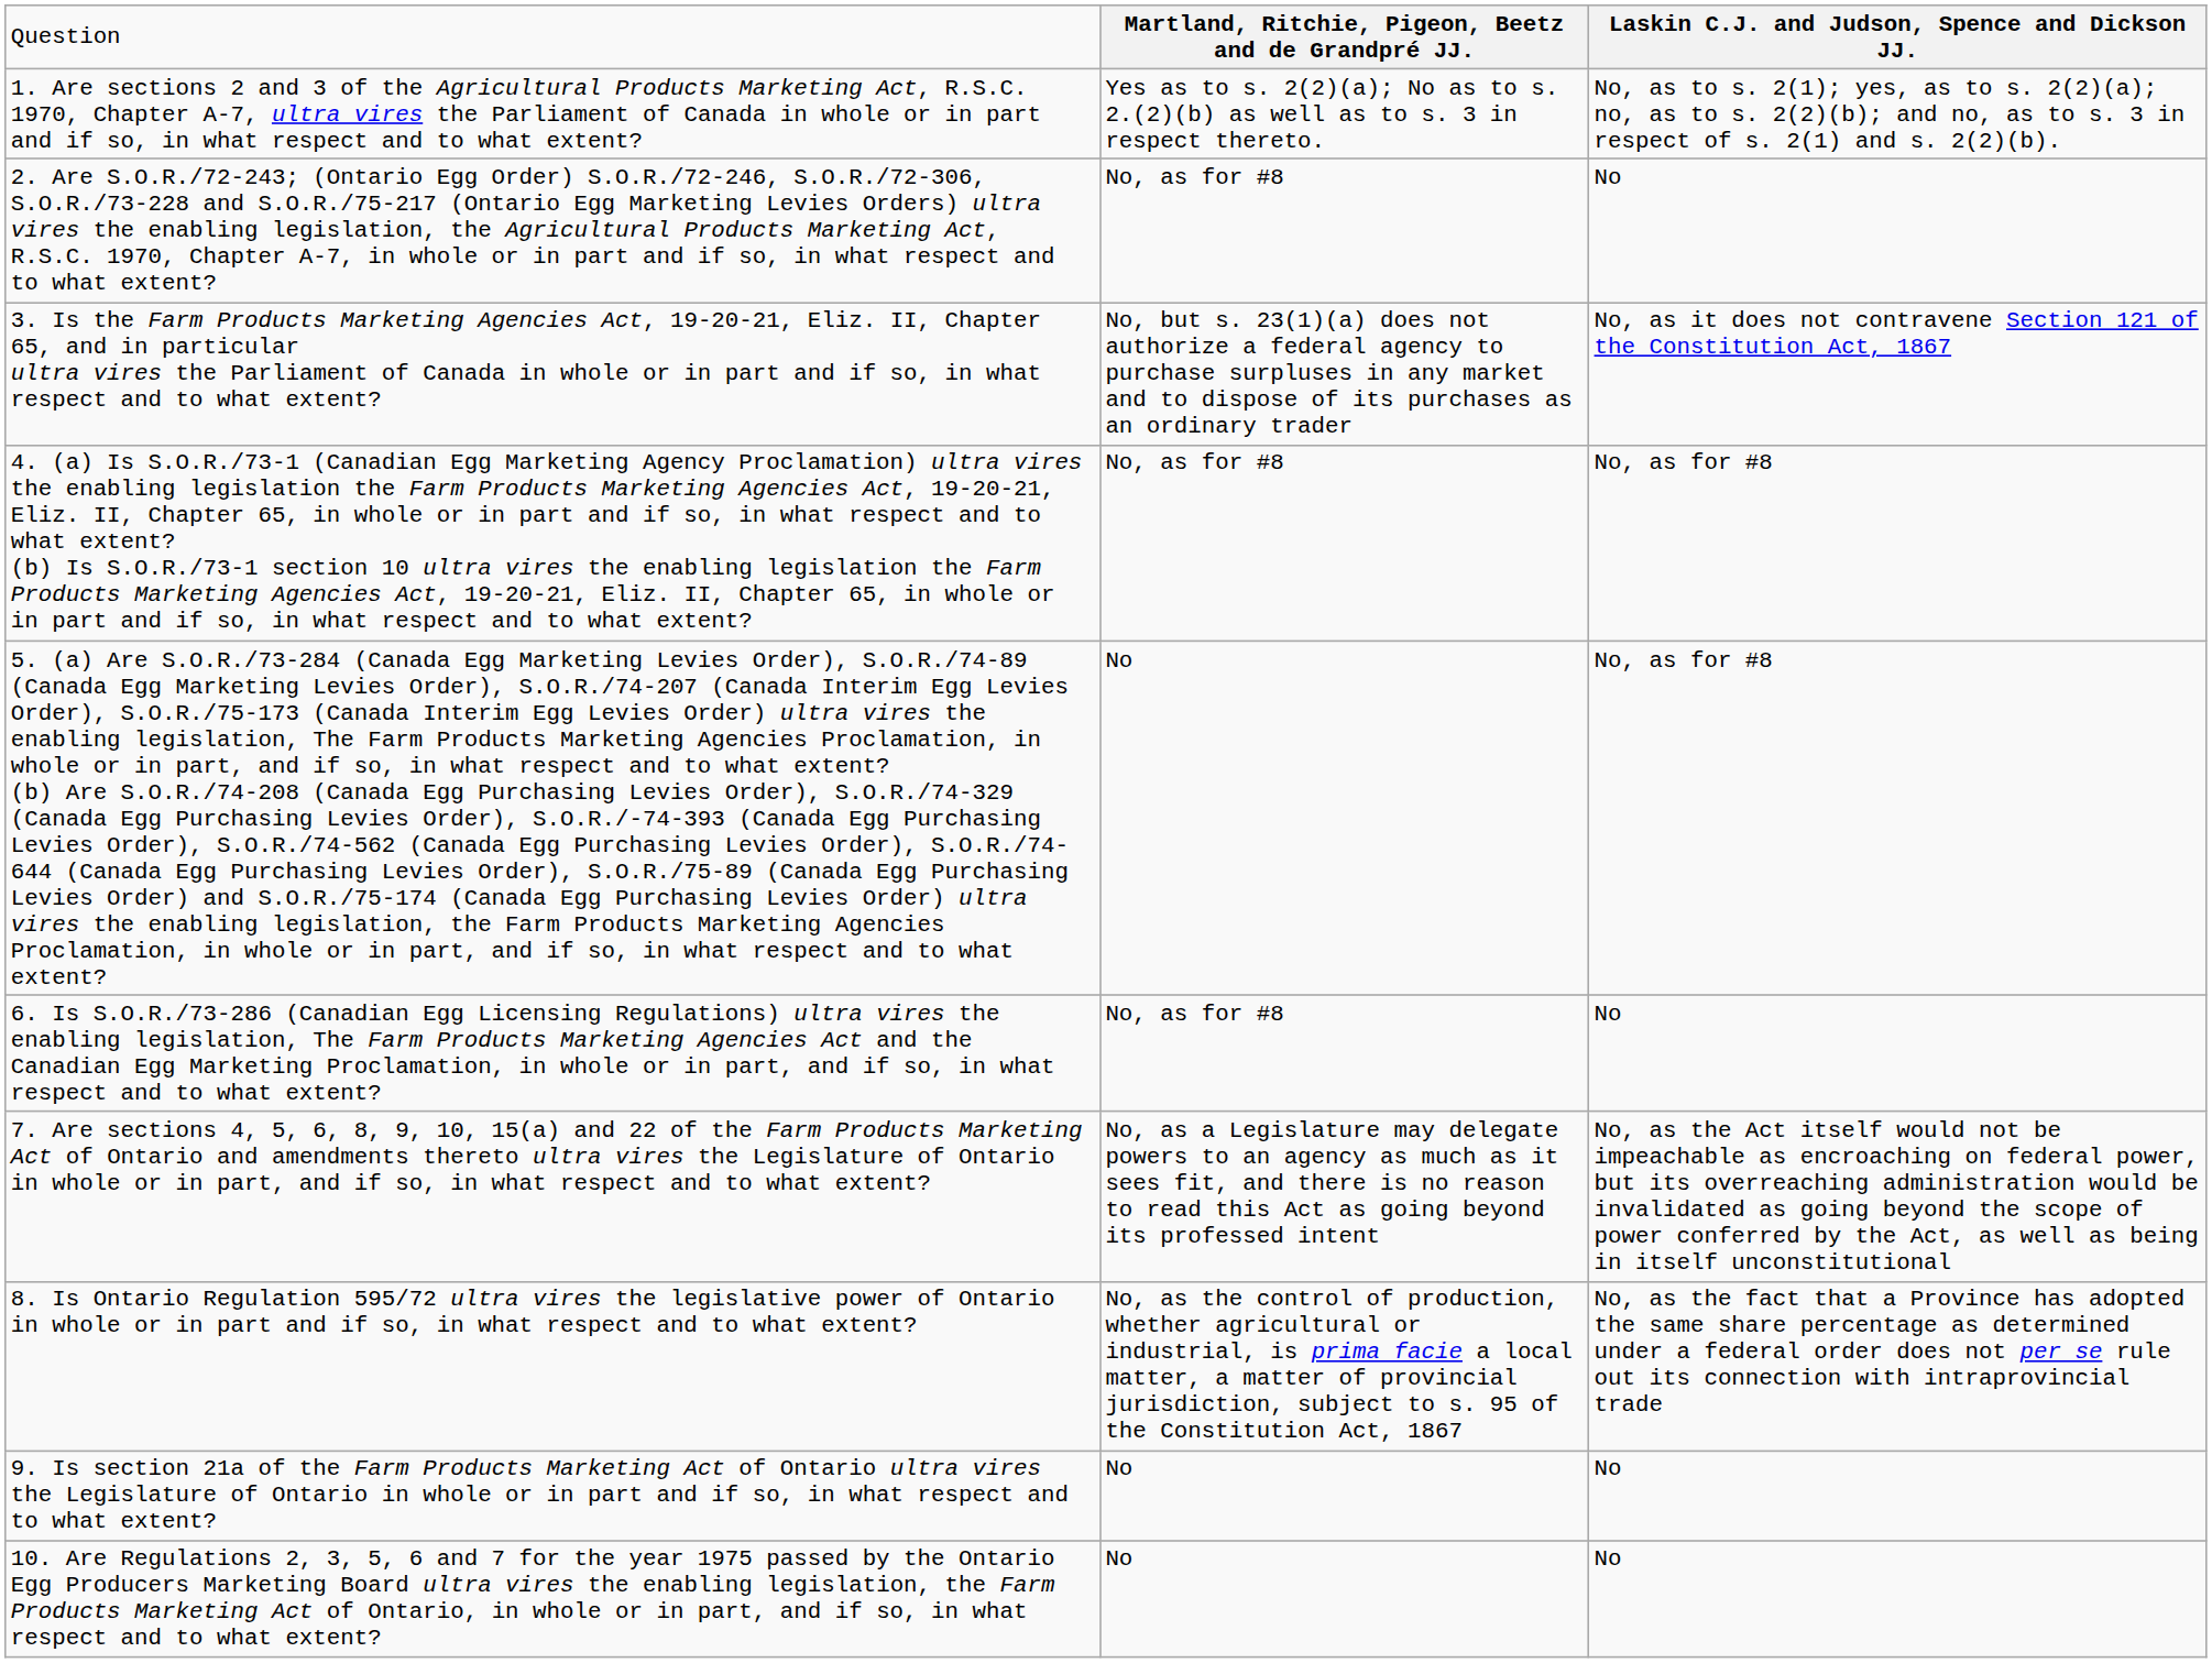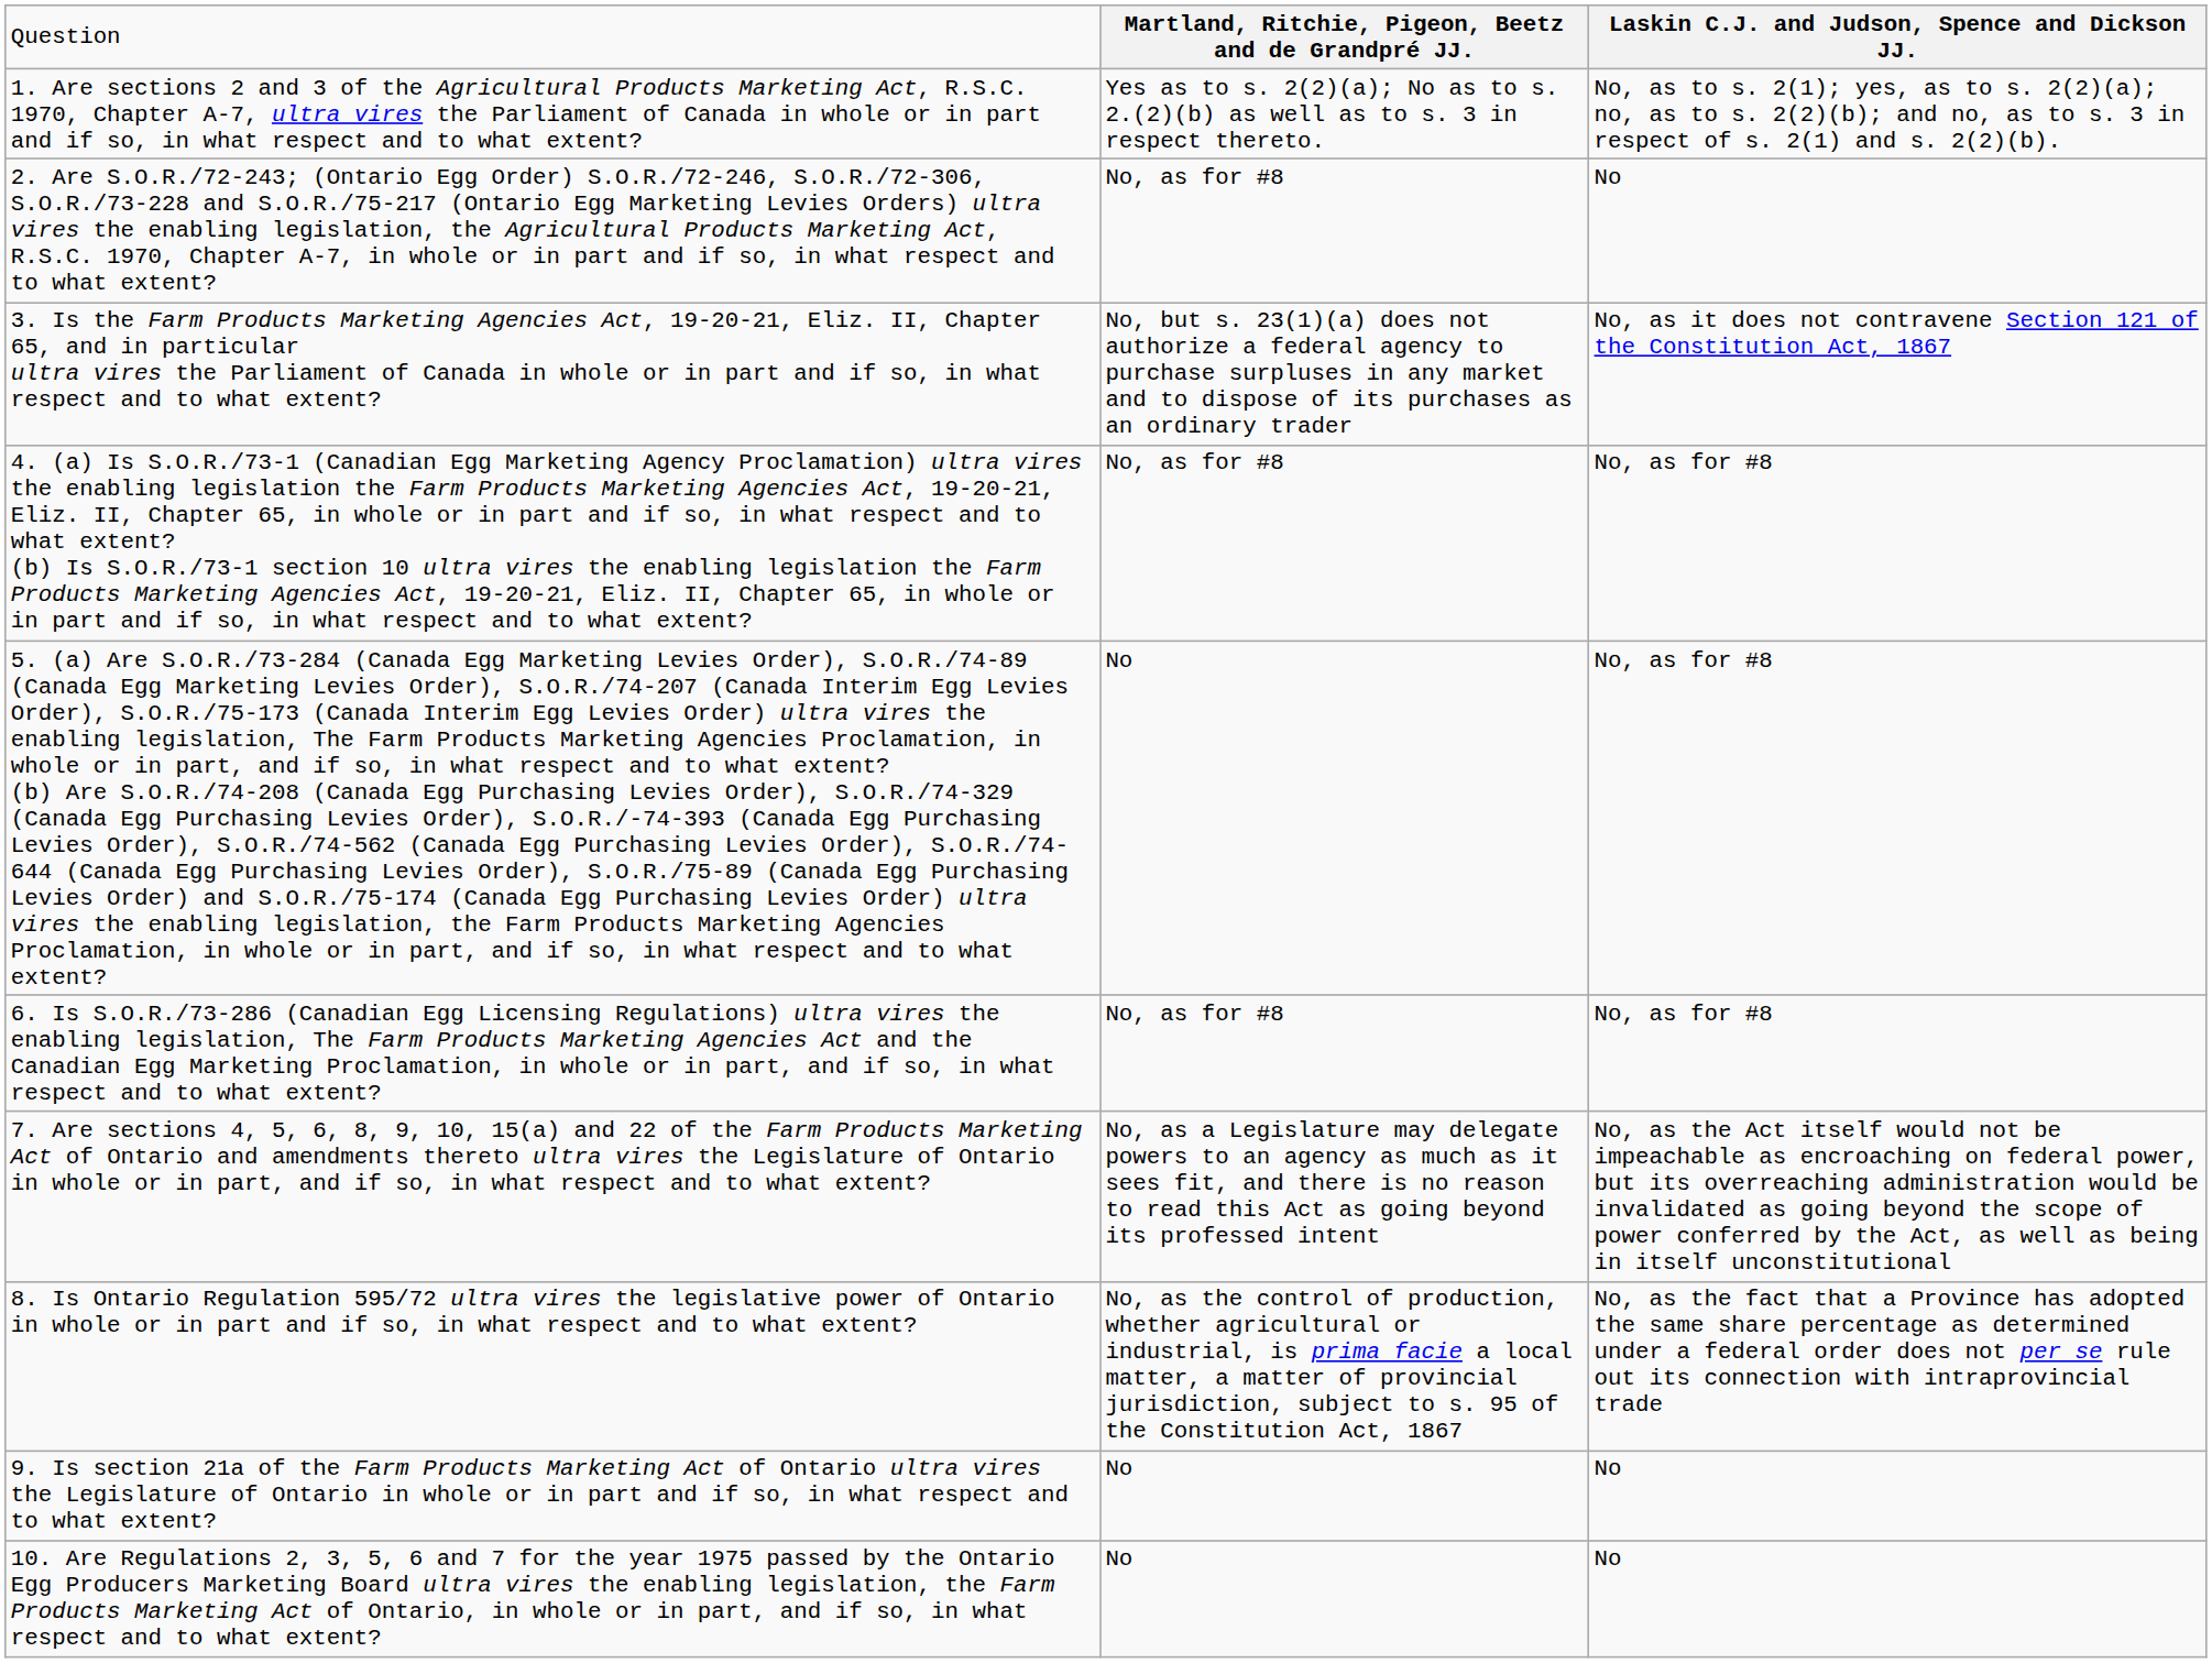row 7 | column 3: No -> No, as for #8
